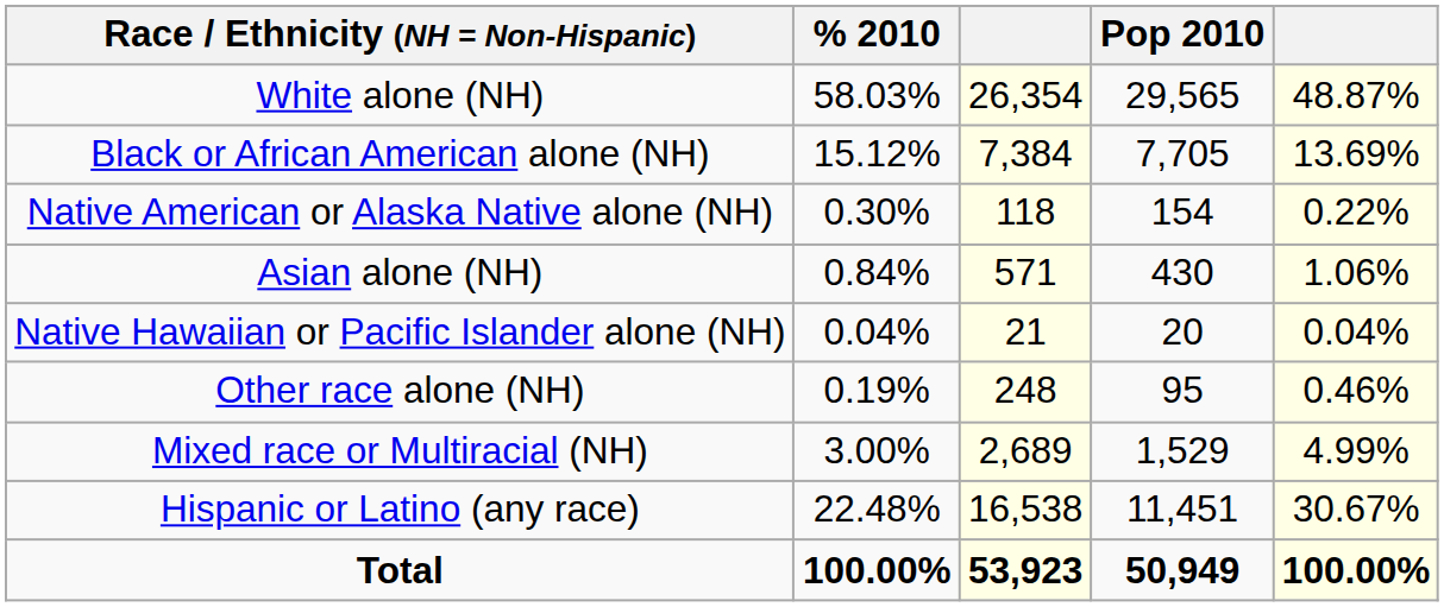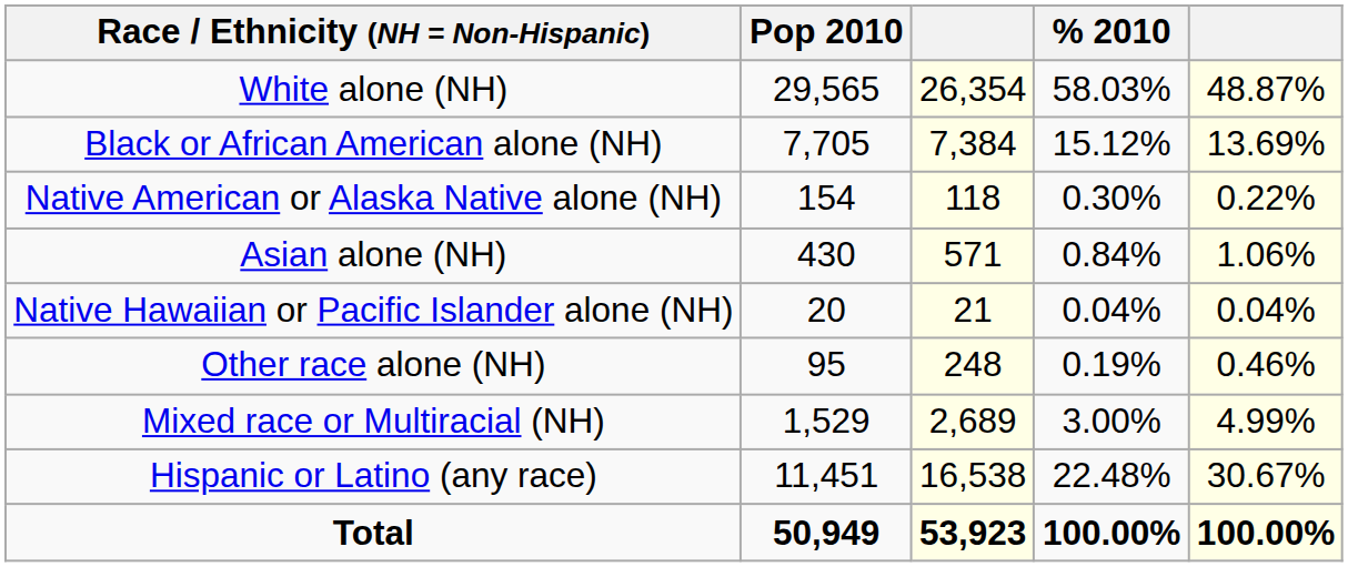columns swapped: Pop 2010 <-> % 2010
